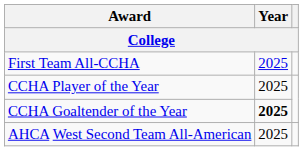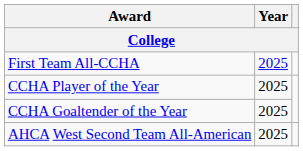CCHA Goaltender of the Year | Year: bold -> normal
